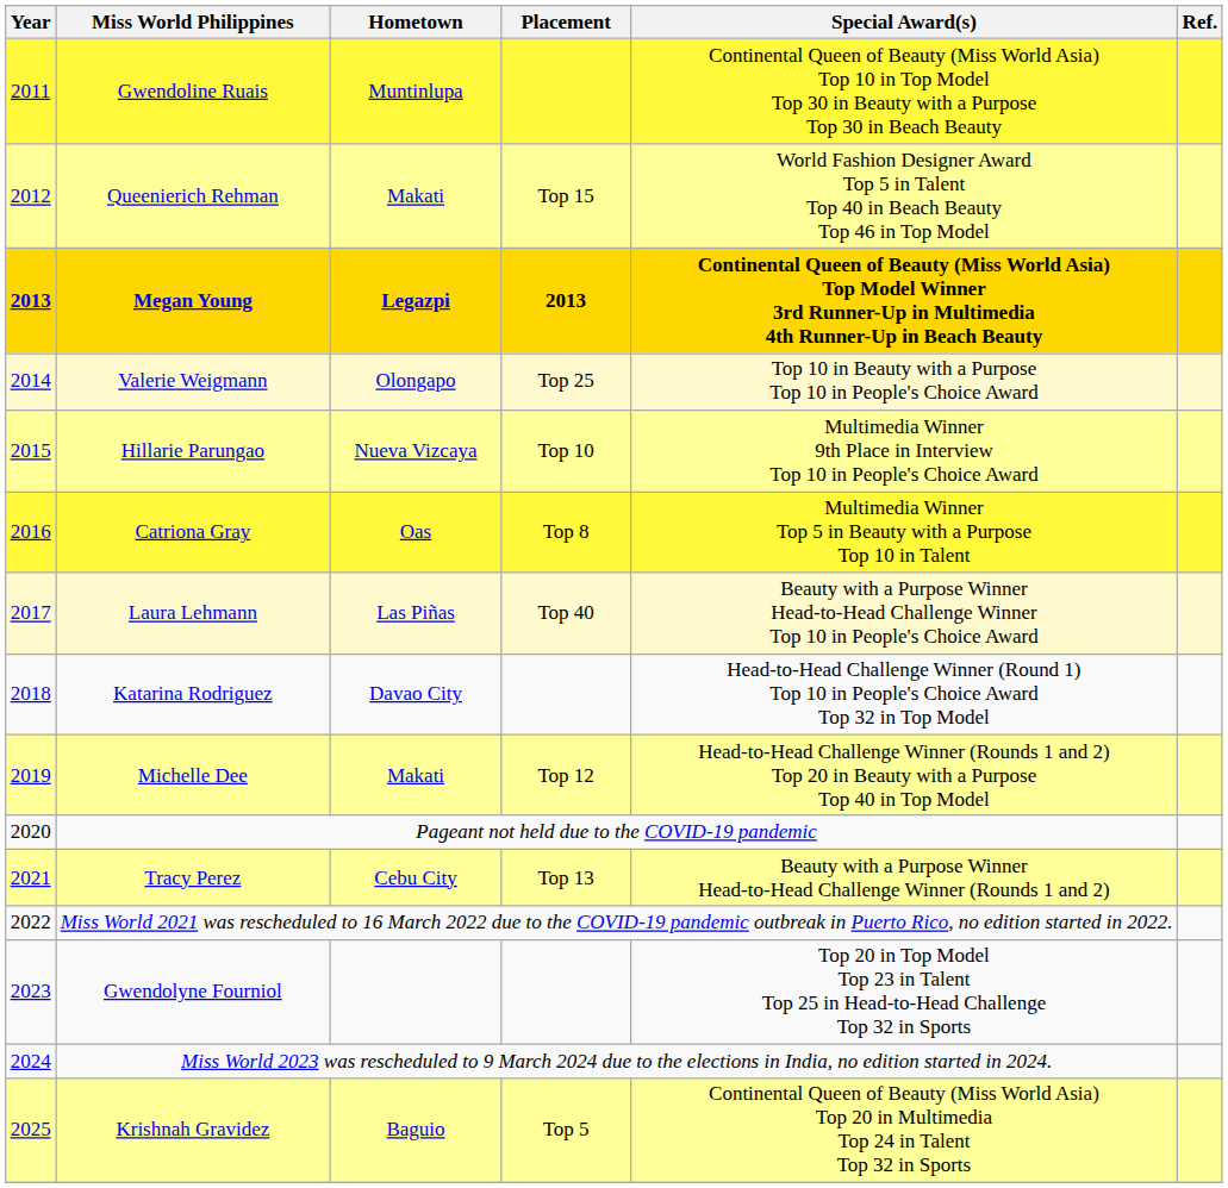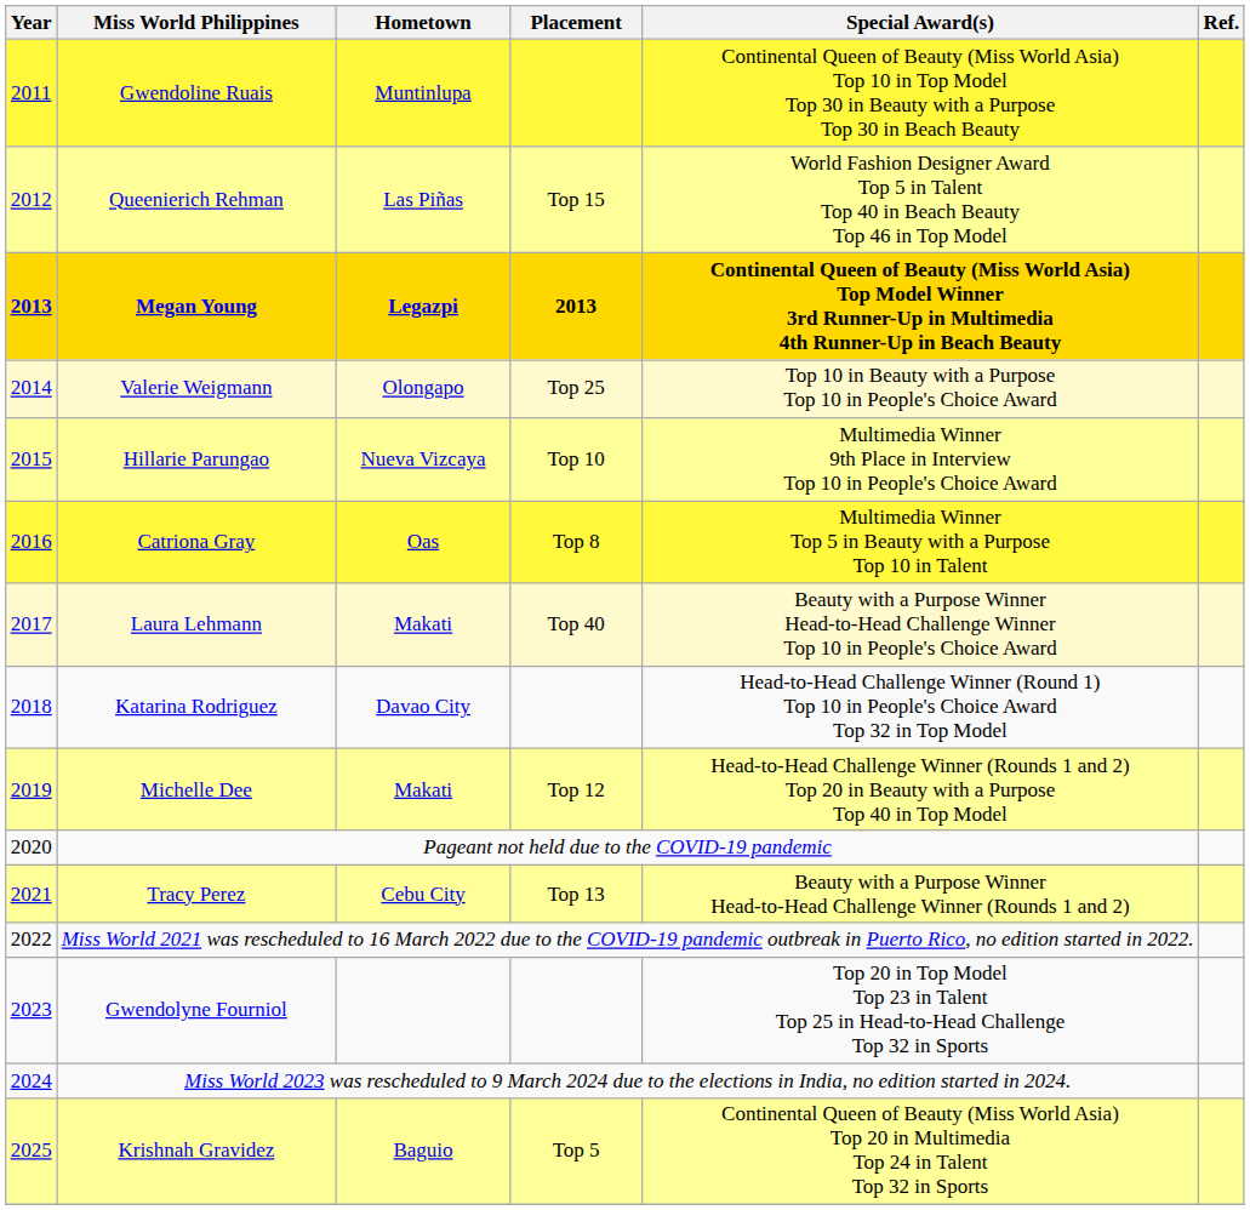Queenierich Rehman | Hometown: Makati -> Las Piñas
Laura Lehmann | Hometown: Las Piñas -> Makati
